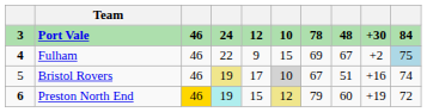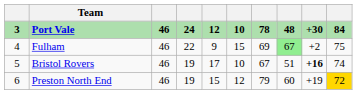Fulham | column 1: bold -> normal
Fulham | column 8: no background -> lightgreen background
Fulham | column 10: lightblue background -> no background
Bristol Rovers | column 4: khaki background -> no background
Bristol Rovers | column 6: lightgrey background -> no background
Bristol Rovers | column 9: normal -> bold
Preston North End | column 1: bold -> normal
Preston North End | column 3: gold background -> no background
Preston North End | column 4: paleturquoise background -> no background
Preston North End | column 6: khaki background -> no background
Preston North End | column 10: no background -> gold background
